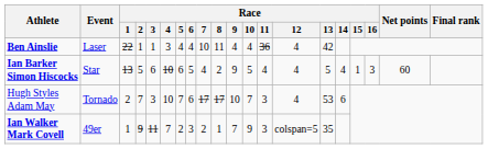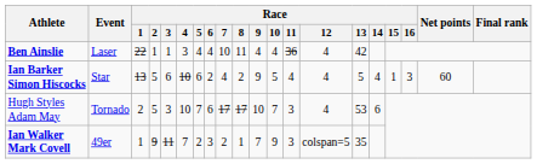Ian Barker Simon Hiscocks | Race / 6: 5 -> 2
Hugh Styles Adam May | Race / 2: 7 -> 5
